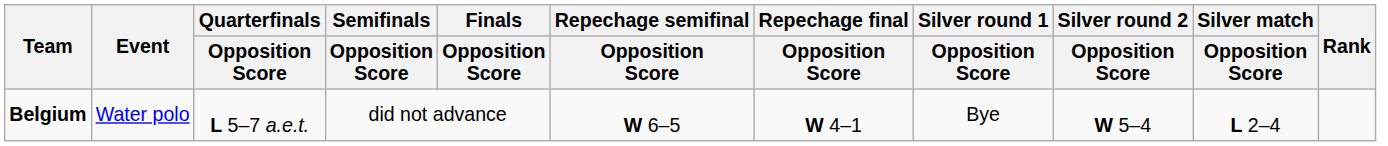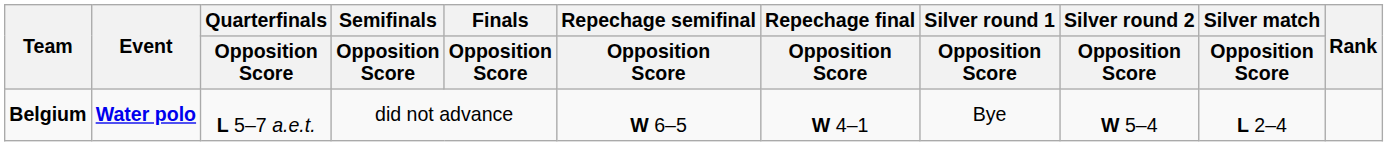Belgium | Event: normal -> bold
